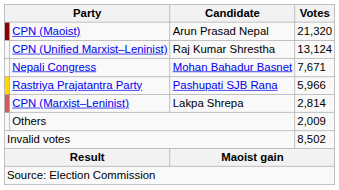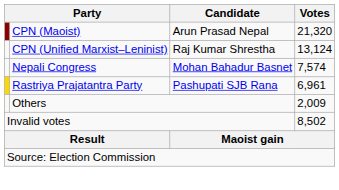Nepali Congress | Votes: 7,671 -> 7,574
Rastriya Prajatantra Party | Votes: 5,966 -> 6,961
- row: CPN (Marxist–Leninist) | Lakpa Shrepa | 2,814
